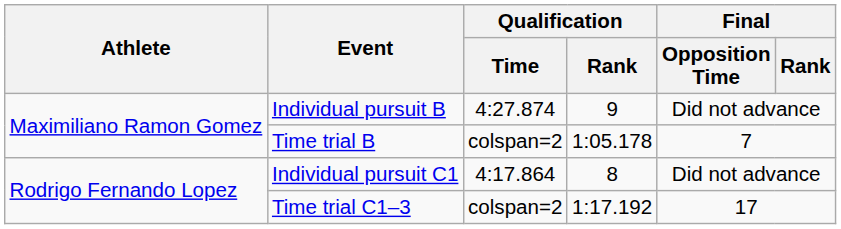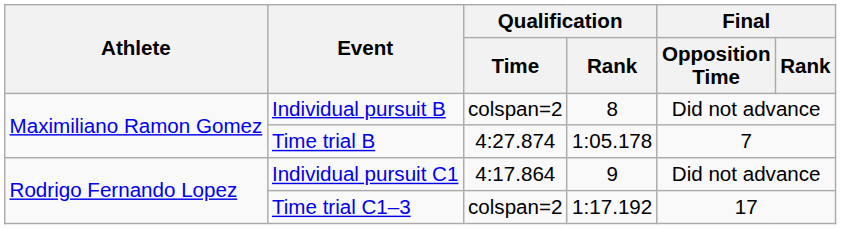Individual pursuit B | Qualification / Time: 4:27.874 -> colspan=2
Individual pursuit B | Qualification / Rank: 9 -> 8
Time trial B | Qualification / Time: colspan=2 -> 4:27.874
Individual pursuit C1 | Qualification / Rank: 8 -> 9
